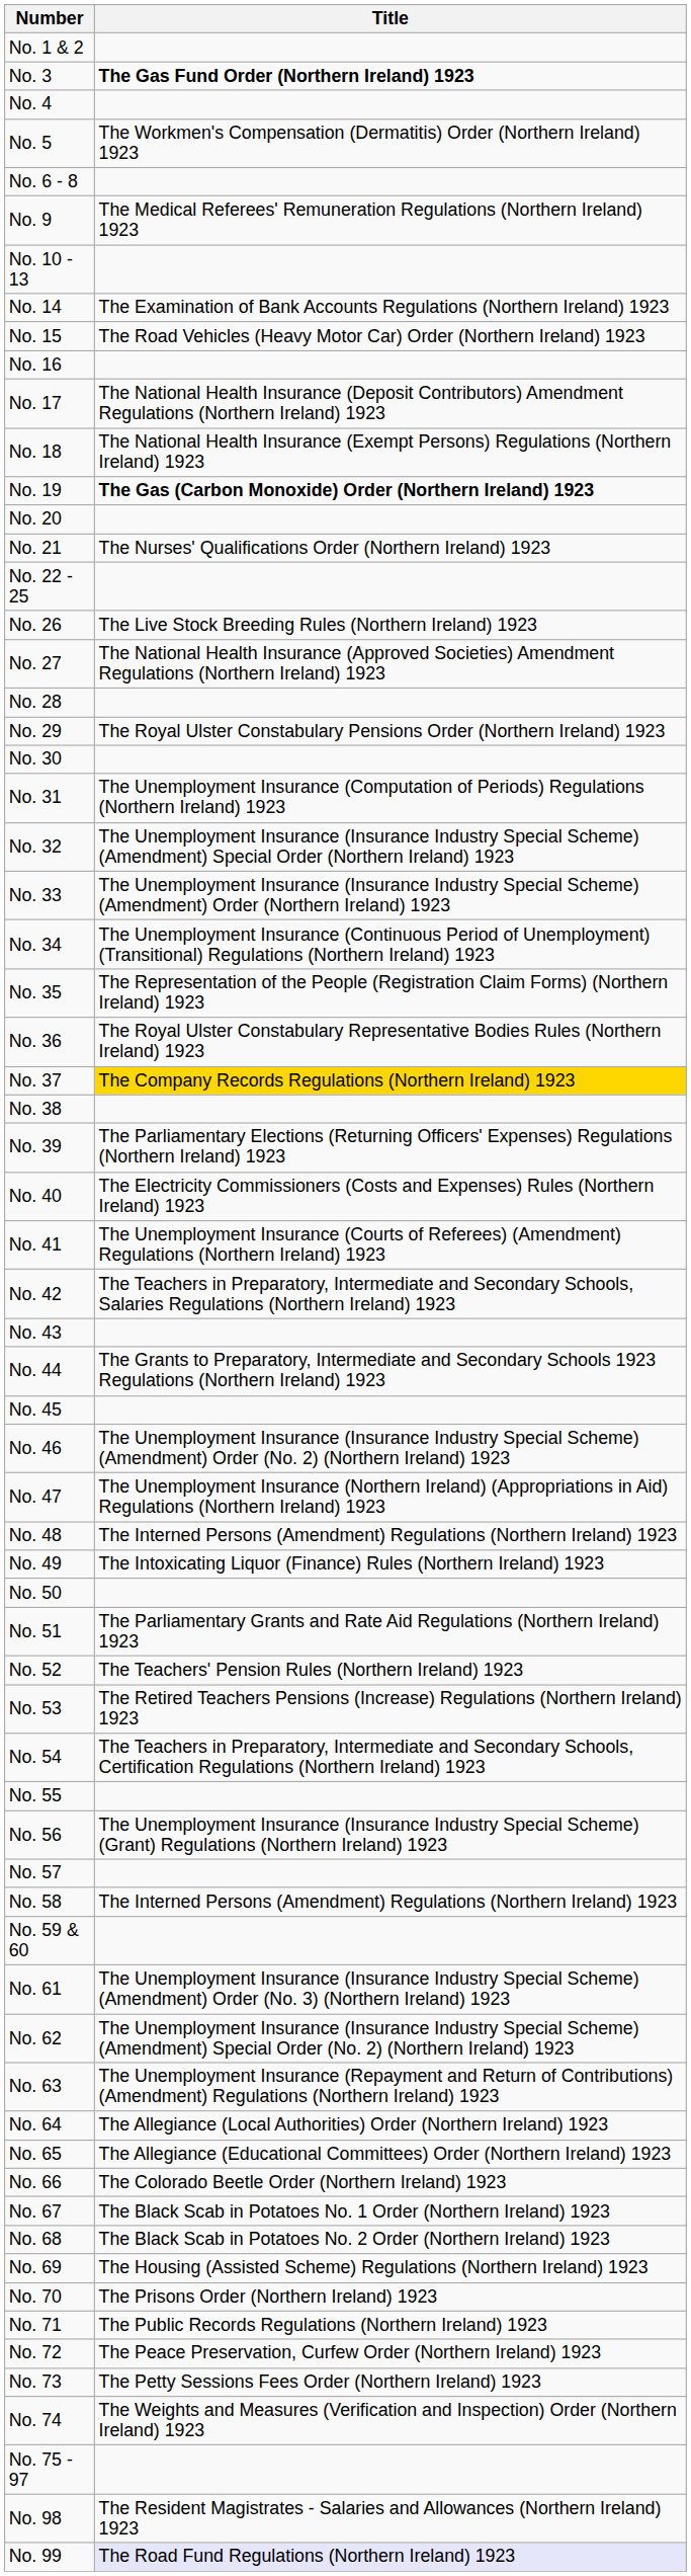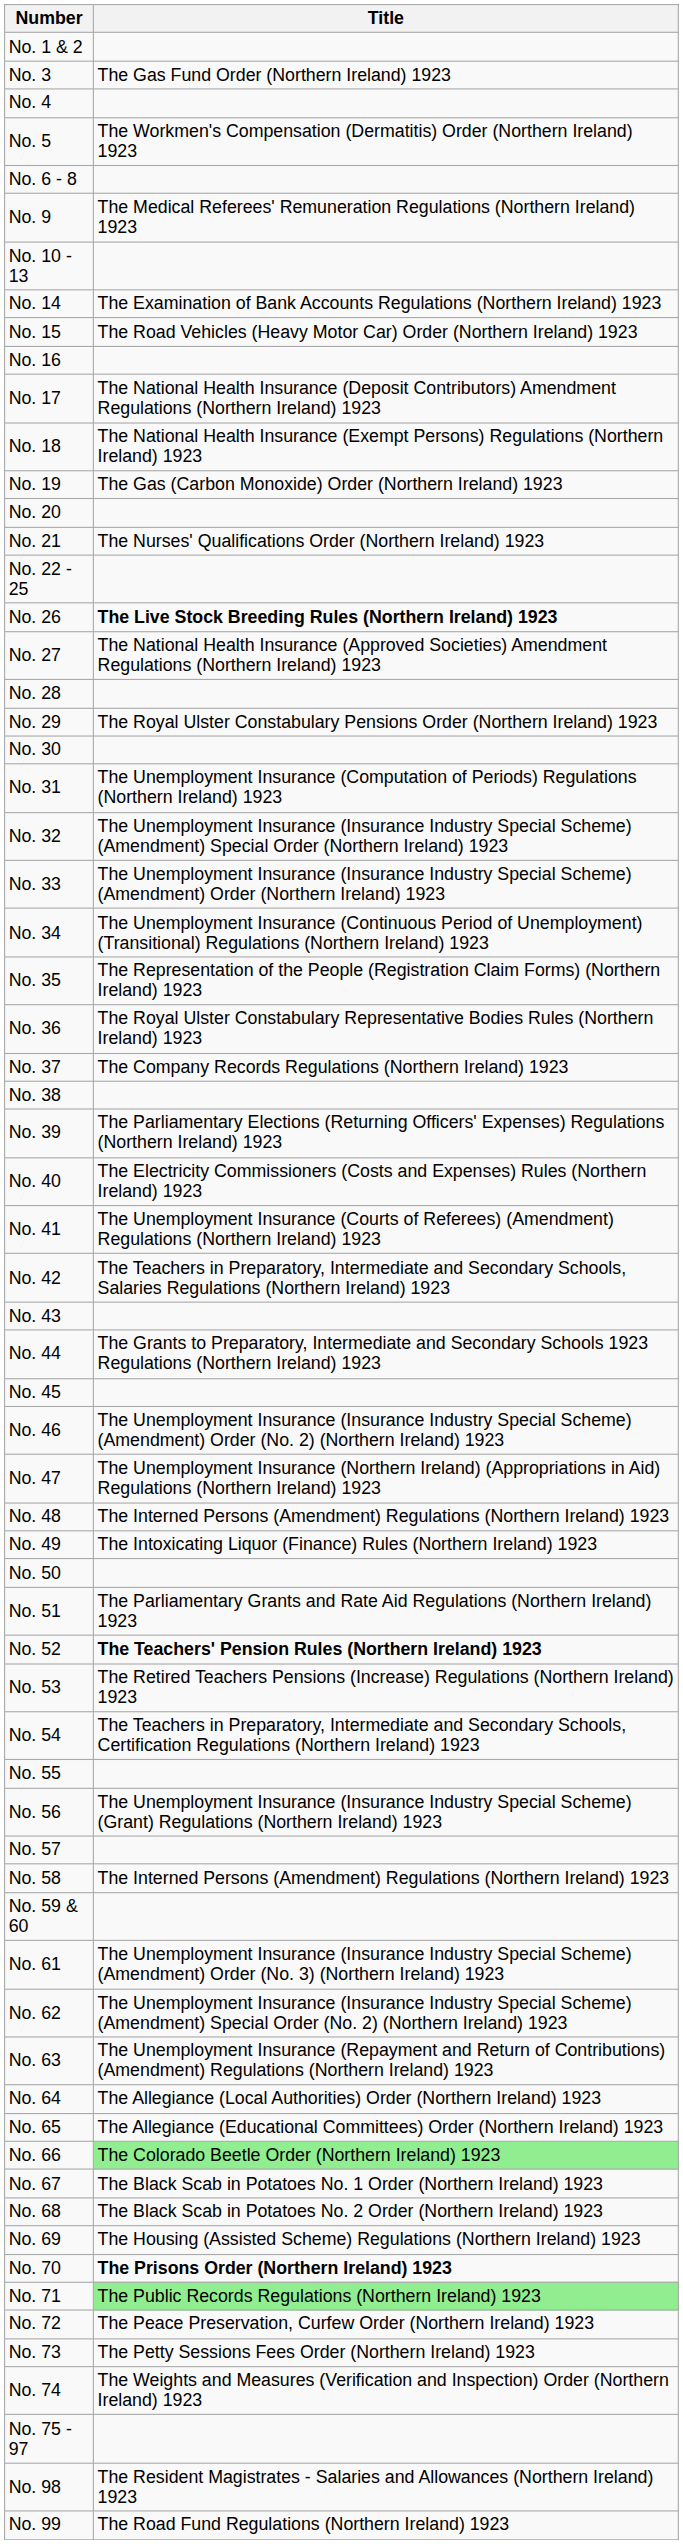No. 3 | Title: bold -> normal
No. 19 | Title: bold -> normal
No. 26 | Title: normal -> bold
No. 37 | Title: gold background -> no background
No. 52 | Title: normal -> bold
No. 66 | Title: no background -> lightgreen background
No. 70 | Title: normal -> bold
No. 71 | Title: no background -> lightgreen background
No. 99 | Title: lavender background -> no background
